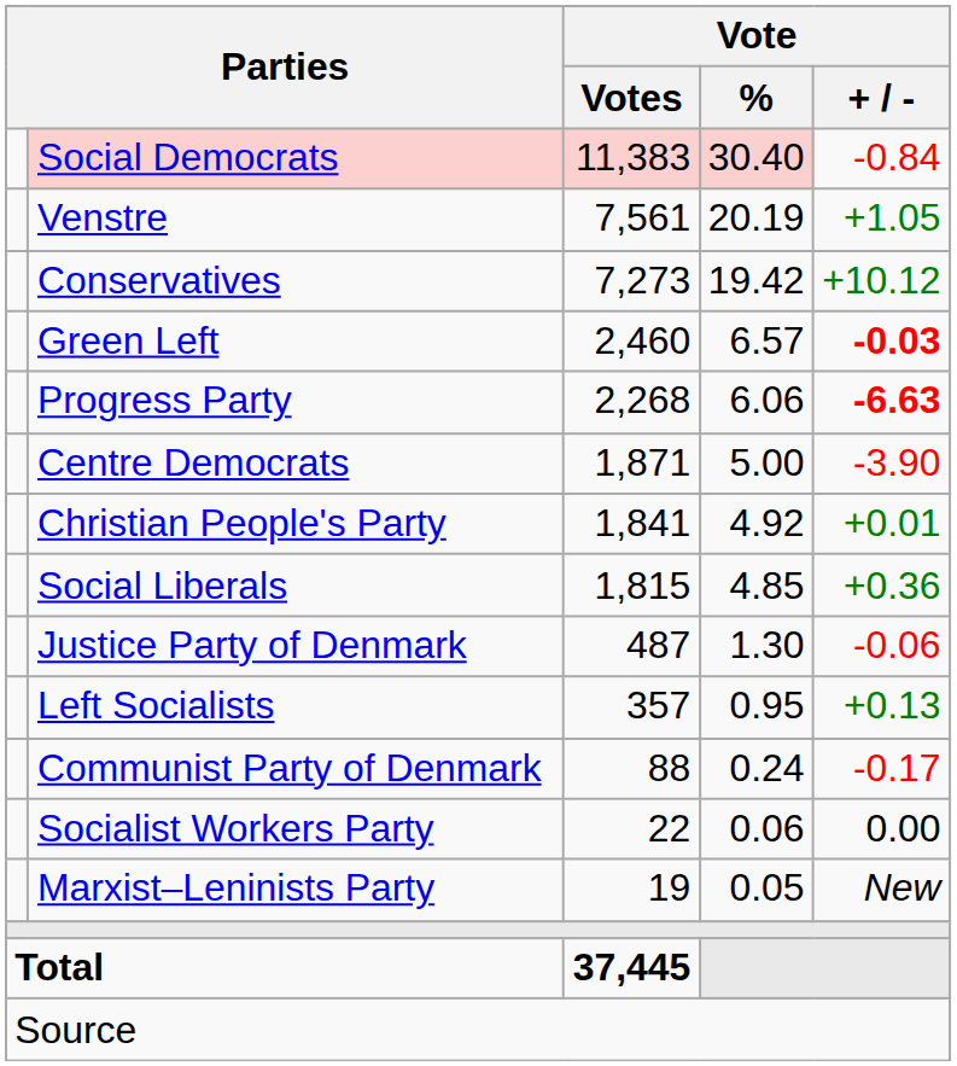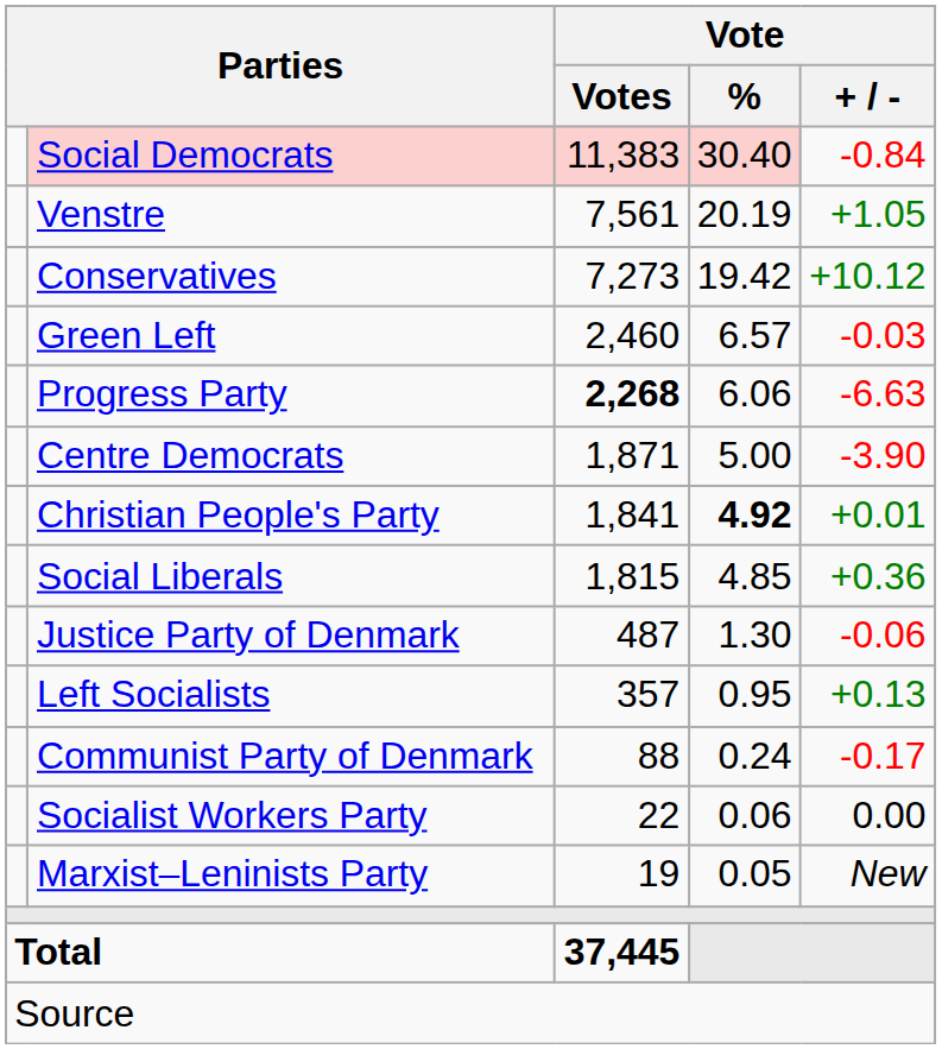Green Left | Vote / + / -: bold -> normal
Progress Party | Vote / Votes: normal -> bold
Progress Party | Vote / + / -: bold -> normal
Christian People's Party | Vote / %: normal -> bold
